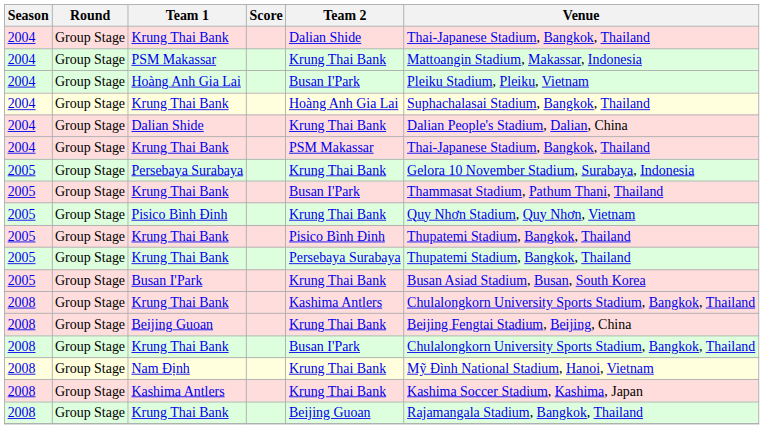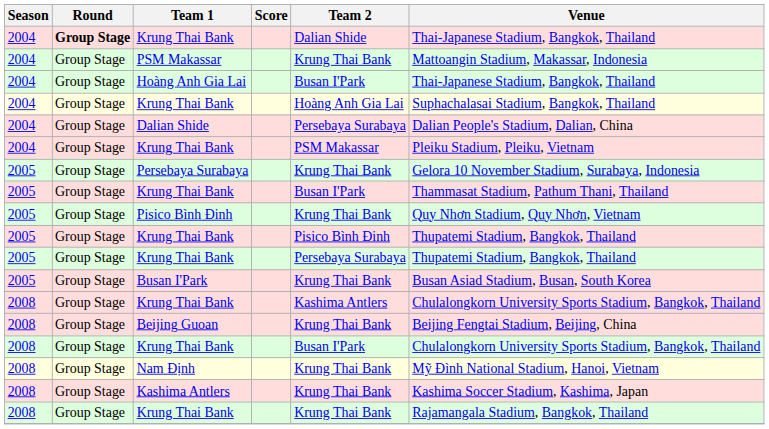row 2 | Round: normal -> bold
row 4 | Venue: Pleiku Stadium, Pleiku, Vietnam -> Thai-Japanese Stadium, Bangkok, Thailand
row 6 | Team 2: Krung Thai Bank -> Persebaya Surabaya
row 7 | Venue: Thai-Japanese Stadium, Bangkok, Thailand -> Pleiku Stadium, Pleiku, Vietnam
row 19 | Team 2: Beijing Guoan -> Krung Thai Bank
